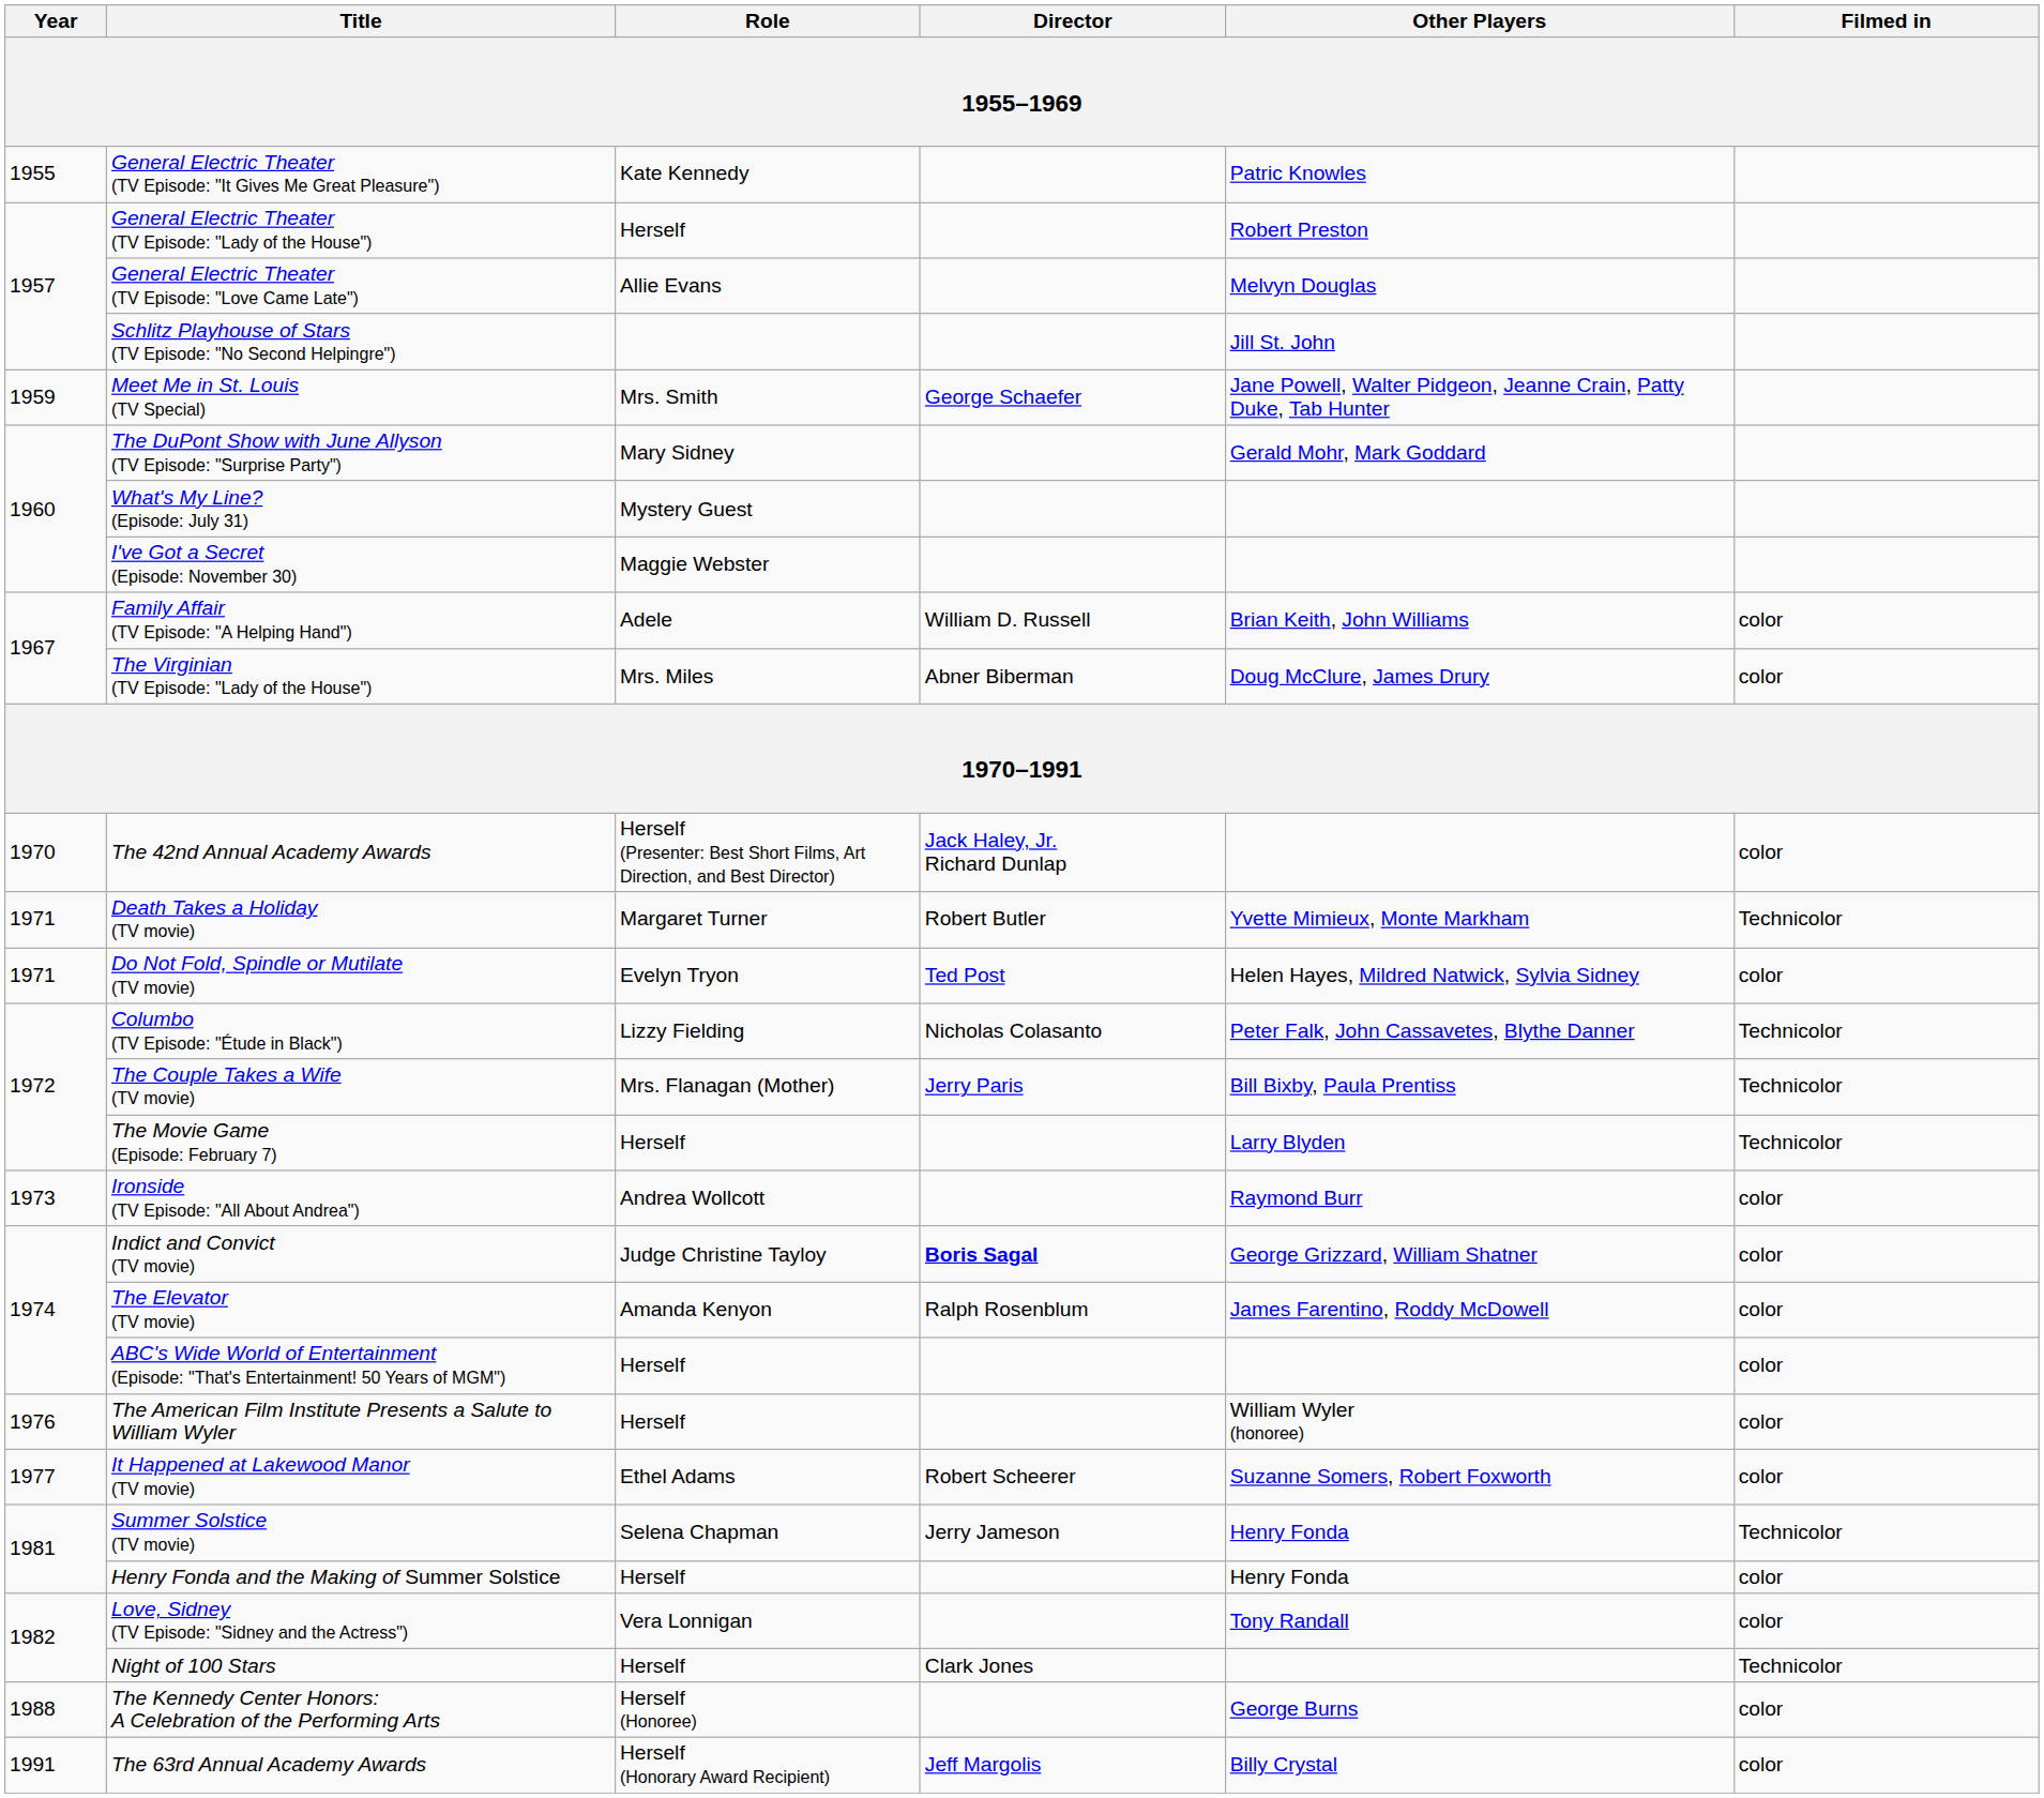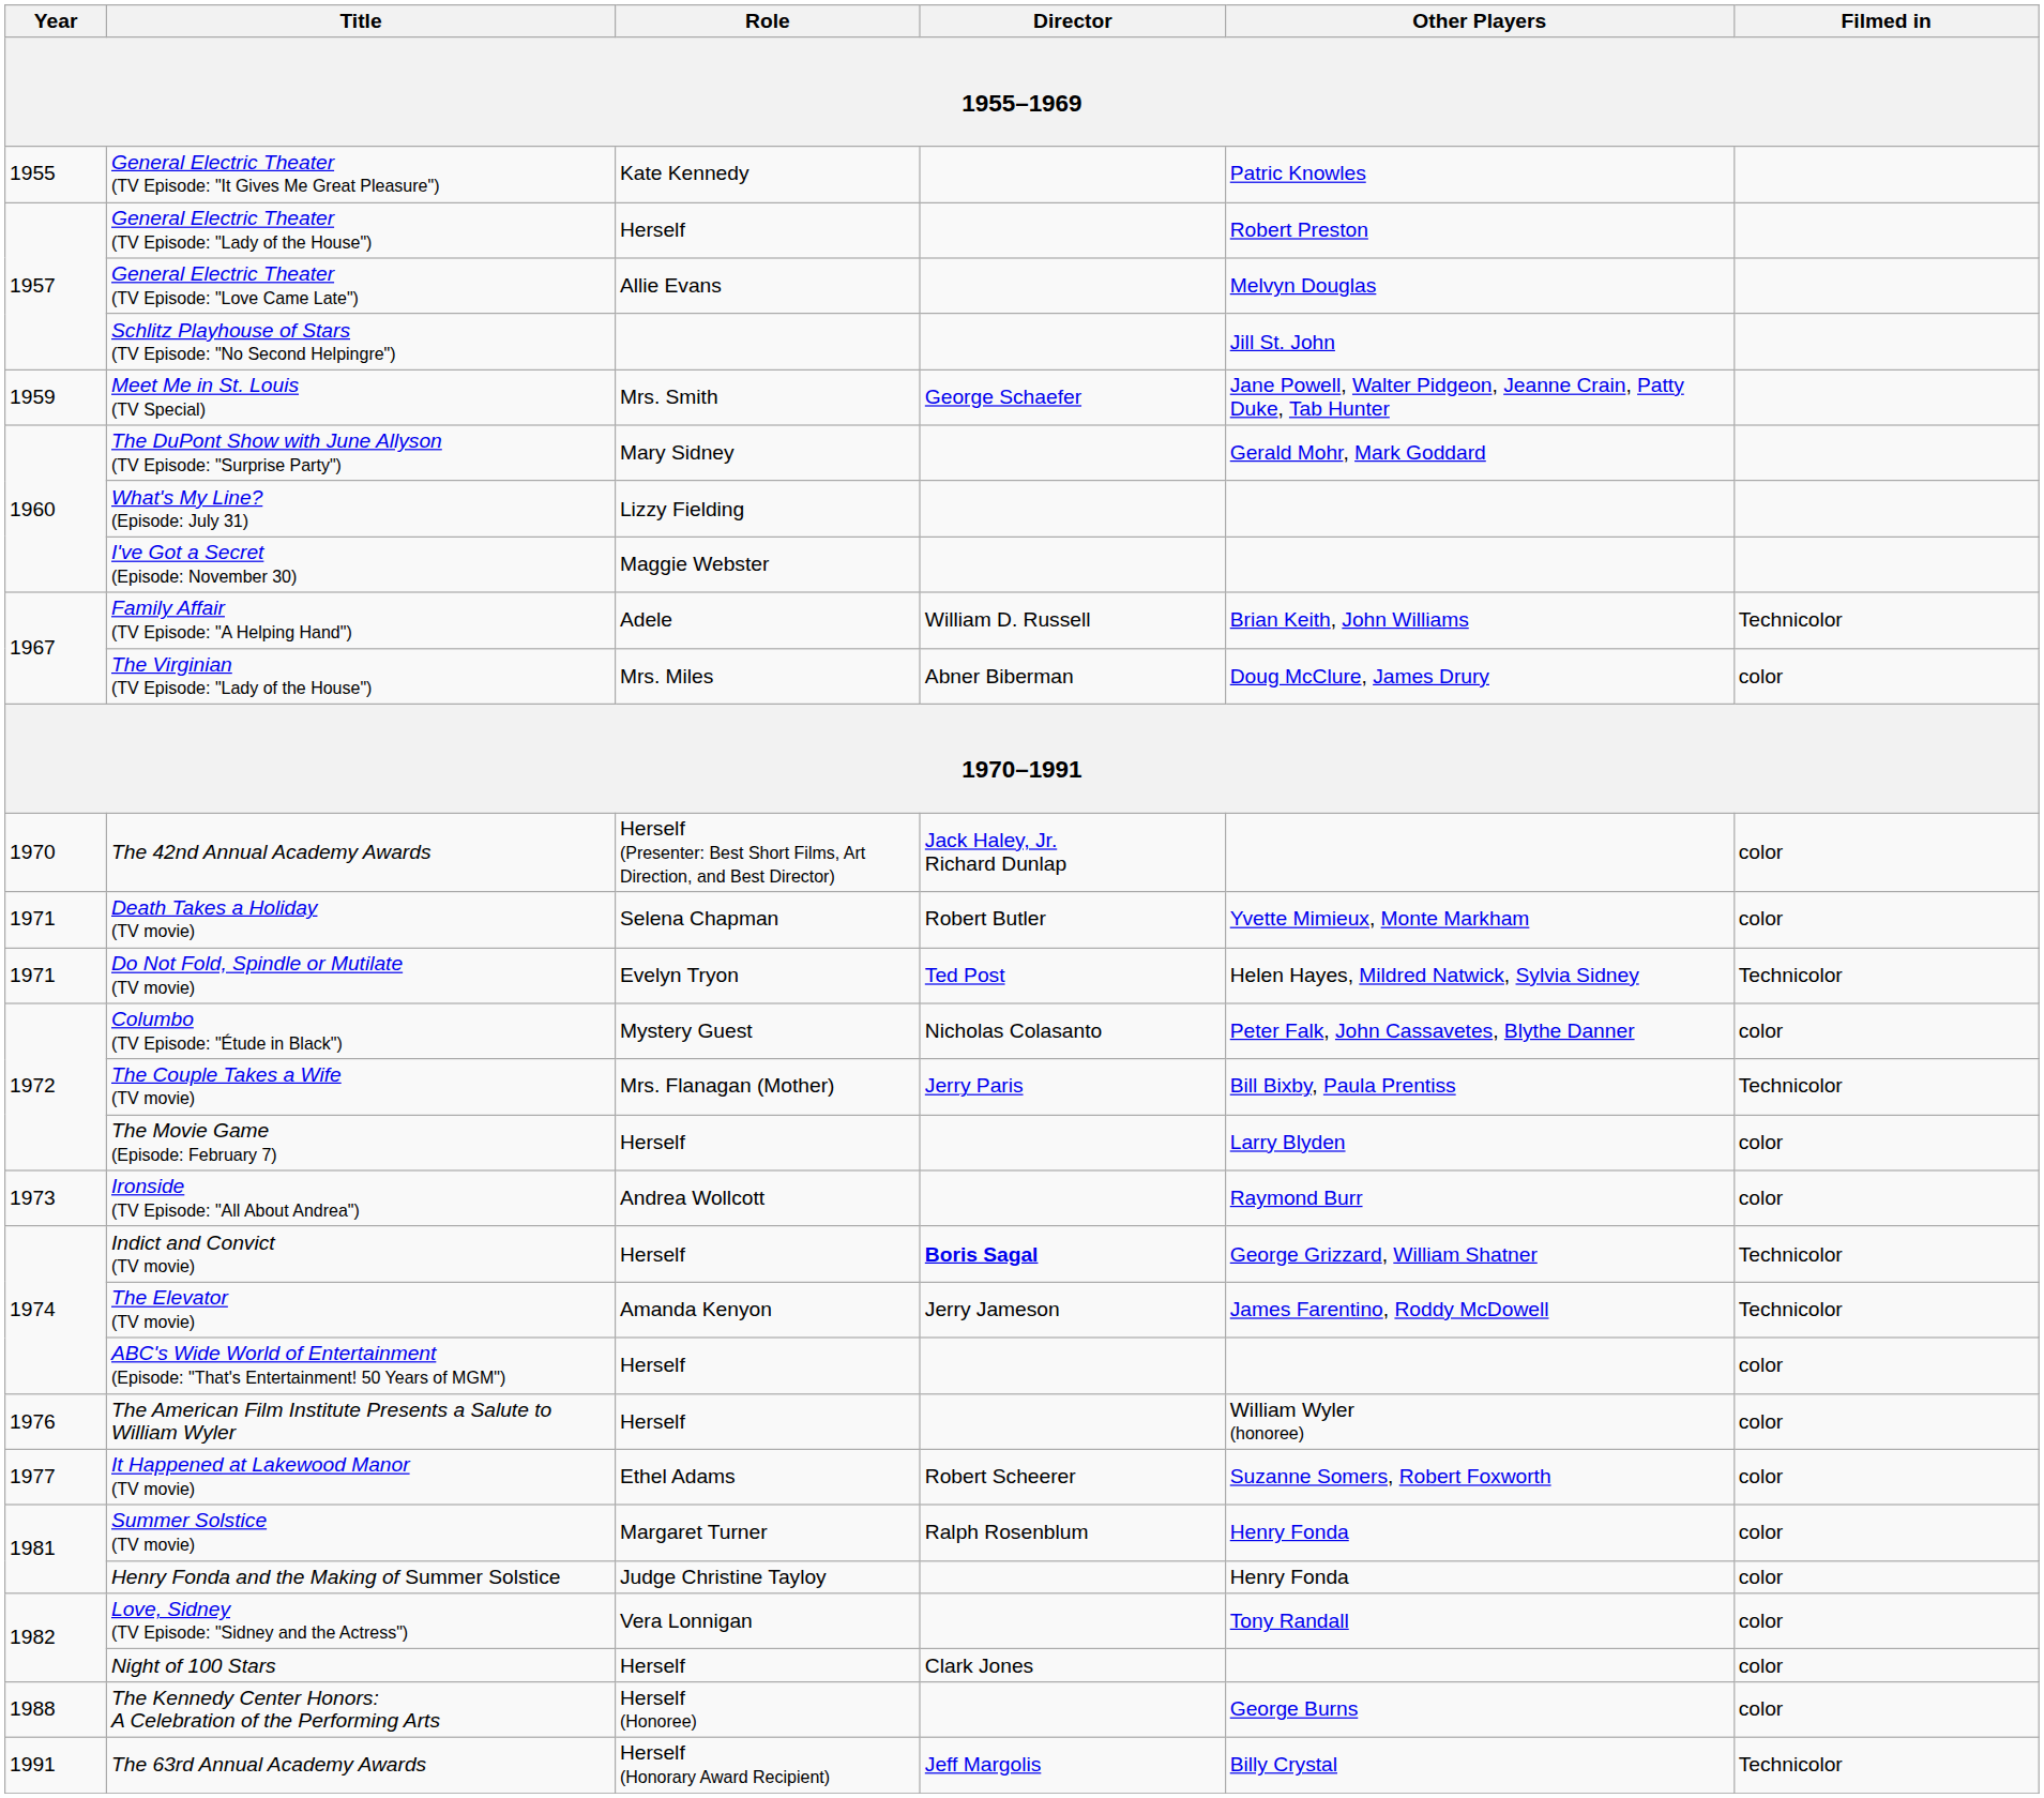What's My Line? (Episode: July 31) | Role: Mystery Guest -> Lizzy Fielding
Family Affair (TV Episode: "A Helping Hand") | Filmed in: color -> Technicolor
Death Takes a Holiday (TV movie) | Role: Margaret Turner -> Selena Chapman
Death Takes a Holiday (TV movie) | Filmed in: Technicolor -> color
Do Not Fold, Spindle or Mutilate (TV movie) | Filmed in: color -> Technicolor
Columbo (TV Episode: "Étude in Black") | Role: Lizzy Fielding -> Mystery Guest
Columbo (TV Episode: "Étude in Black") | Filmed in: Technicolor -> color
The Movie Game (Episode: February 7) | Filmed in: Technicolor -> color
Indict and Convict (TV movie) | Role: Judge Christine Tayloy -> Herself
Indict and Convict (TV movie) | Filmed in: color -> Technicolor
The Elevator (TV movie) | Director: Ralph Rosenblum -> Jerry Jameson
The Elevator (TV movie) | Filmed in: color -> Technicolor
Summer Solstice (TV movie) | Role: Selena Chapman -> Margaret Turner
Summer Solstice (TV movie) | Director: Jerry Jameson -> Ralph Rosenblum
Summer Solstice (TV movie) | Filmed in: Technicolor -> color
Henry Fonda and the Making of Summer Solstice | Role: Herself -> Judge Christine Tayloy
Night of 100 Stars | Filmed in: Technicolor -> color
The 63rd Annual Academy Awards | Filmed in: color -> Technicolor
